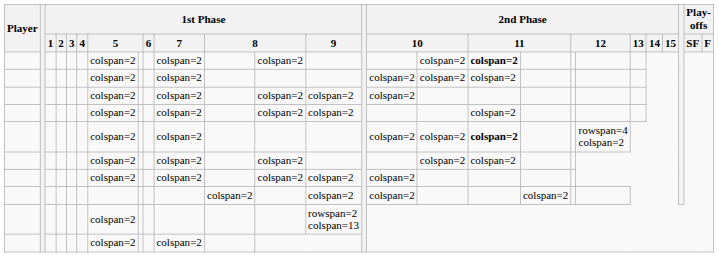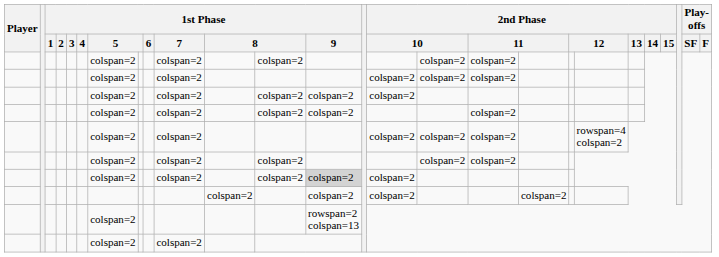row 3 | column 17: bold -> normal
row 7 | column 17: bold -> normal
row 9 | 1st Phase / 9: no background -> lightgrey background
